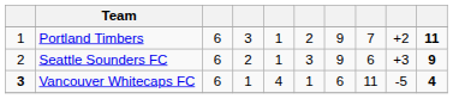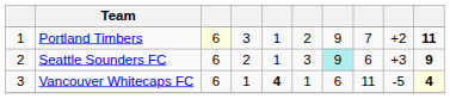Portland Timbers | column 3: no background -> lightyellow background
Seattle Sounders FC | column 7: no background -> paleturquoise background
Vancouver Whitecaps FC | column 1: bold -> normal
Vancouver Whitecaps FC | column 5: normal -> bold
Vancouver Whitecaps FC | column 10: no background -> lightyellow background
